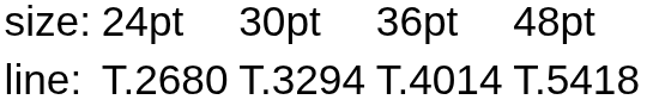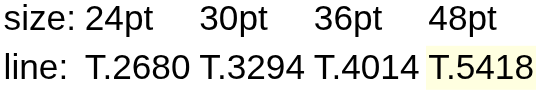line: | column 5: no background -> lightyellow background
